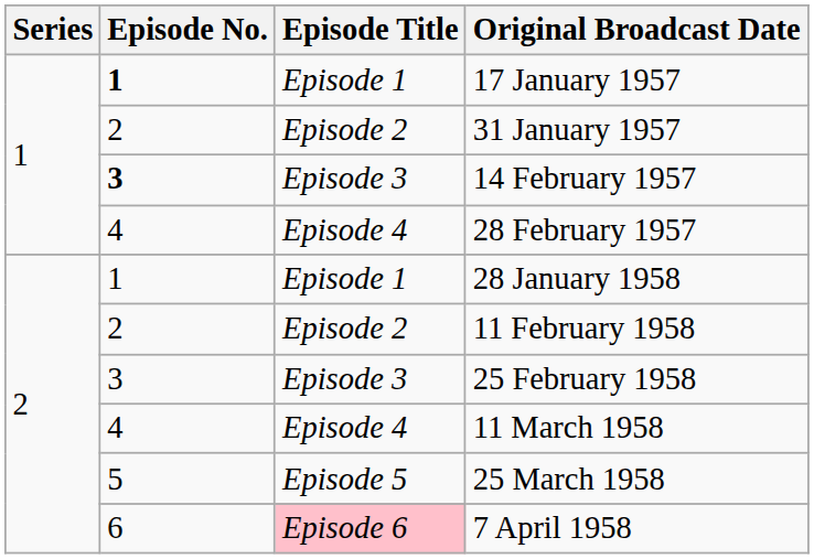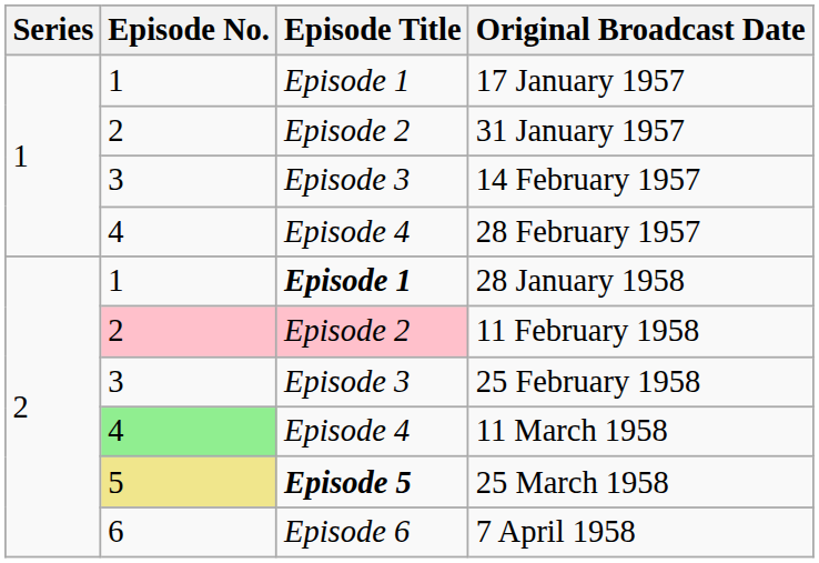17 January 1957 | Episode No.: bold -> normal
14 February 1957 | Episode No.: bold -> normal
28 January 1958 | Episode Title: normal -> bold
11 February 1958 | Episode No.: no background -> pink background
11 February 1958 | Episode Title: no background -> pink background
11 March 1958 | Episode No.: no background -> lightgreen background
25 March 1958 | Episode No.: no background -> khaki background
25 March 1958 | Episode Title: normal -> bold
7 April 1958 | Episode Title: pink background -> no background
